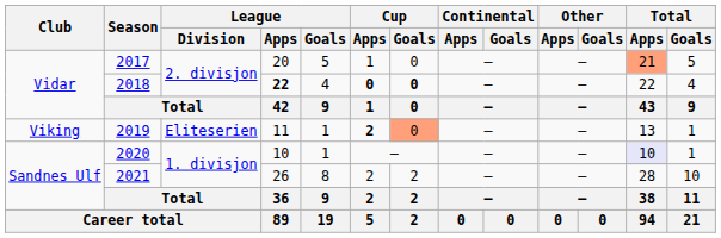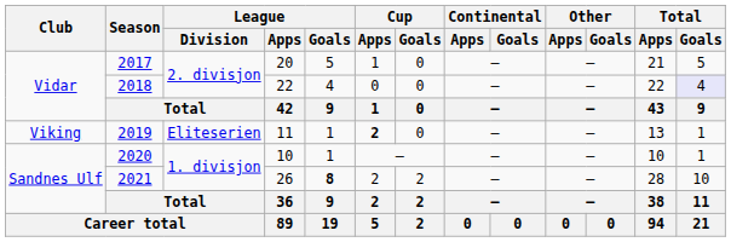2017 | Total / Apps: lightsalmon background -> no background
2018 | League / Apps: bold -> normal
2018 | Cup / Apps: bold -> normal
2018 | Cup / Goals: bold -> normal
2018 | Total / Goals: no background -> lavender background
2019 | Cup / Goals: lightsalmon background -> no background
2020 | Total / Apps: lavender background -> no background
2021 | League / Goals: normal -> bold
